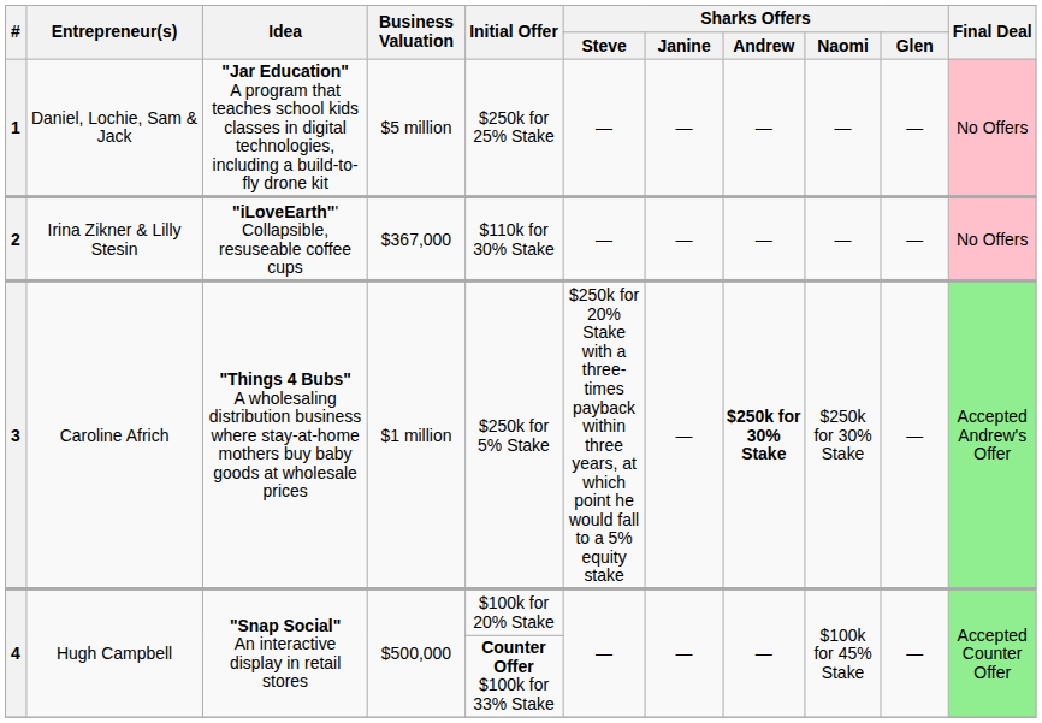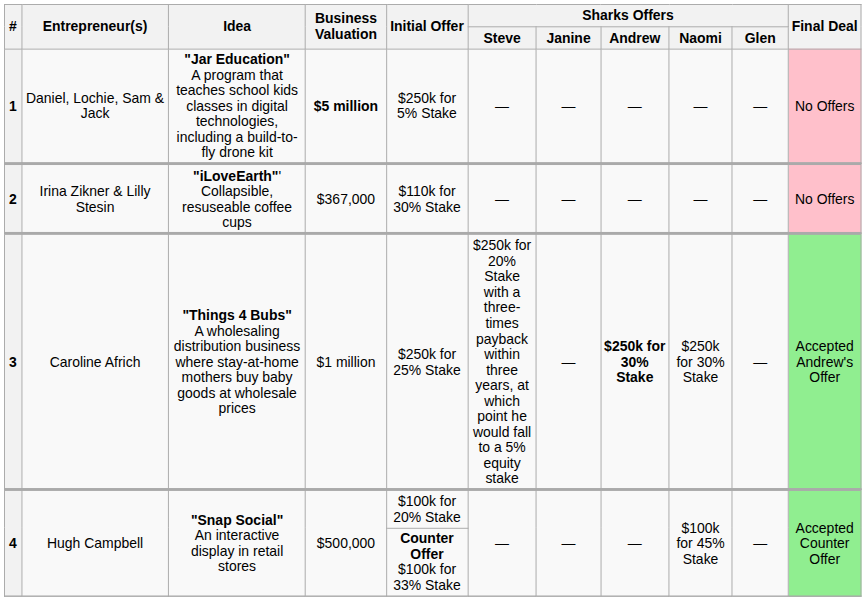1 | Business Valuation: normal -> bold
1 | Initial Offer: $250k for 25% Stake -> $250k for 5% Stake
3 | Initial Offer: $250k for 5% Stake -> $250k for 25% Stake
